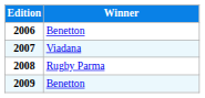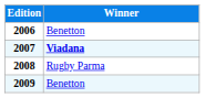2007 | Winner: normal -> bold
